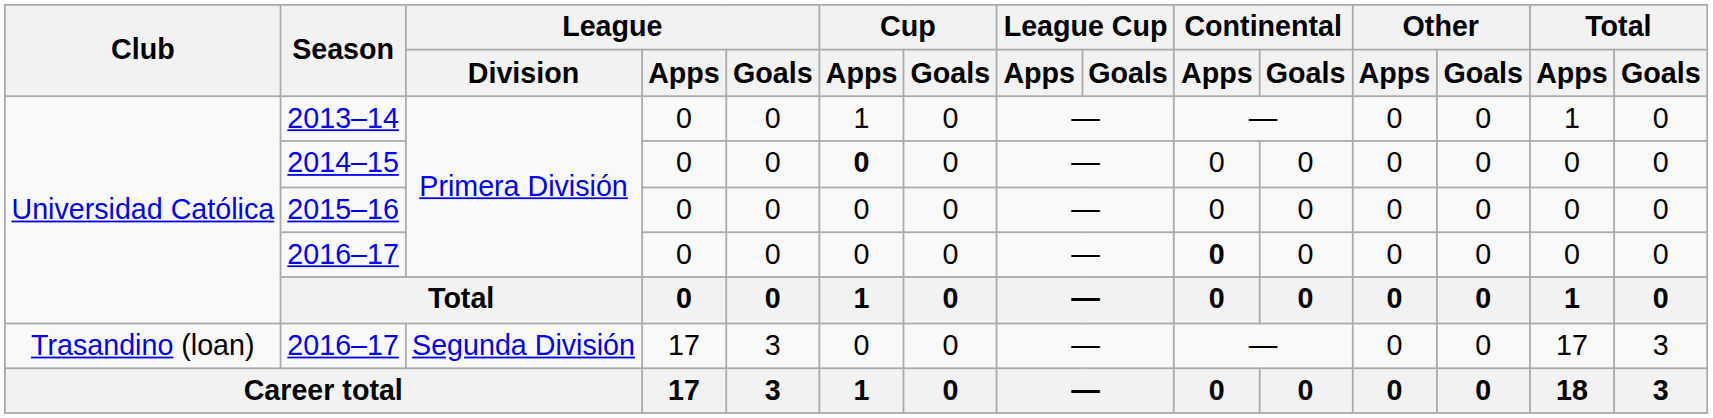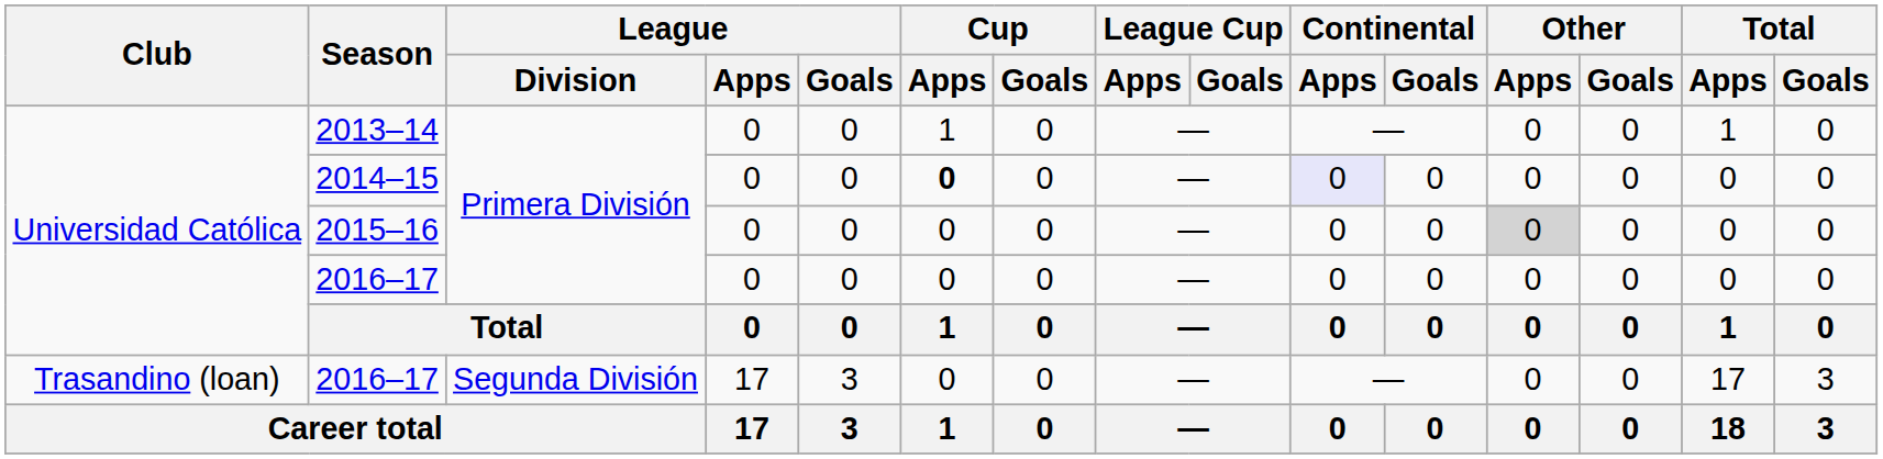2014–15 | Continental / Apps: no background -> lavender background
2015–16 | Other / Apps: no background -> lightgrey background
Universidad Católica / 2016–17 | Continental / Apps: bold -> normal
